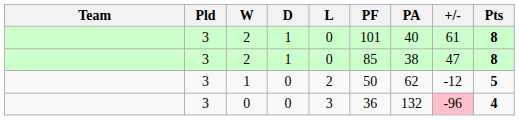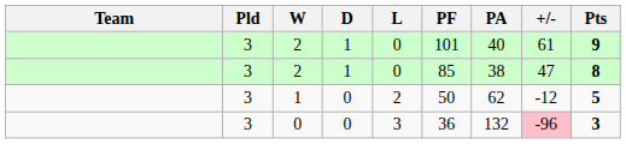row 2 | Pts: 8 -> 9
row 5 | Pts: 4 -> 3
